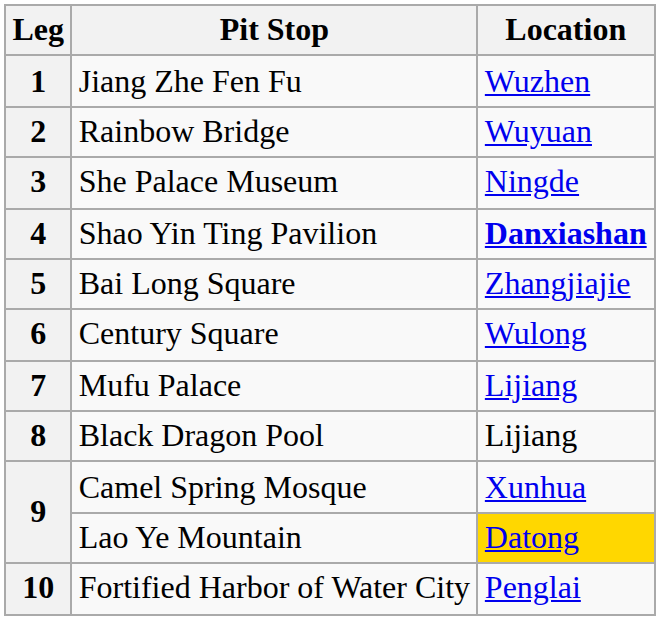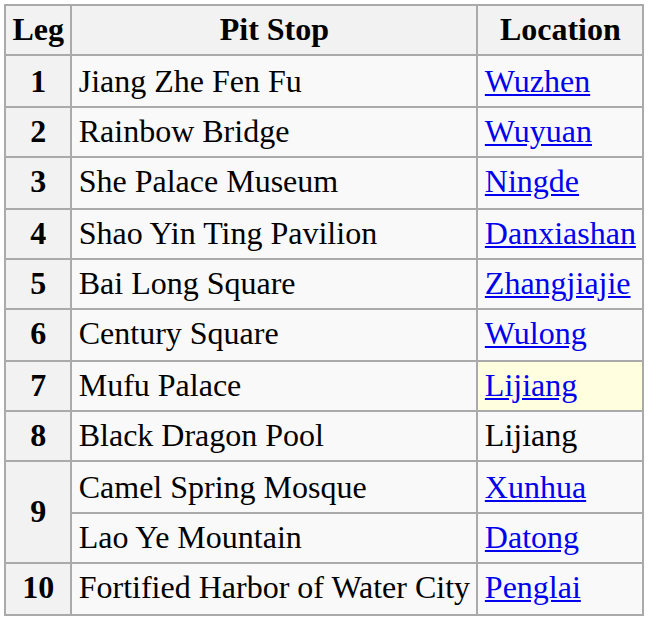4 | Location: bold -> normal
7 | Location: no background -> lightyellow background
9 / Lao Ye Mountain | Location: gold background -> no background
